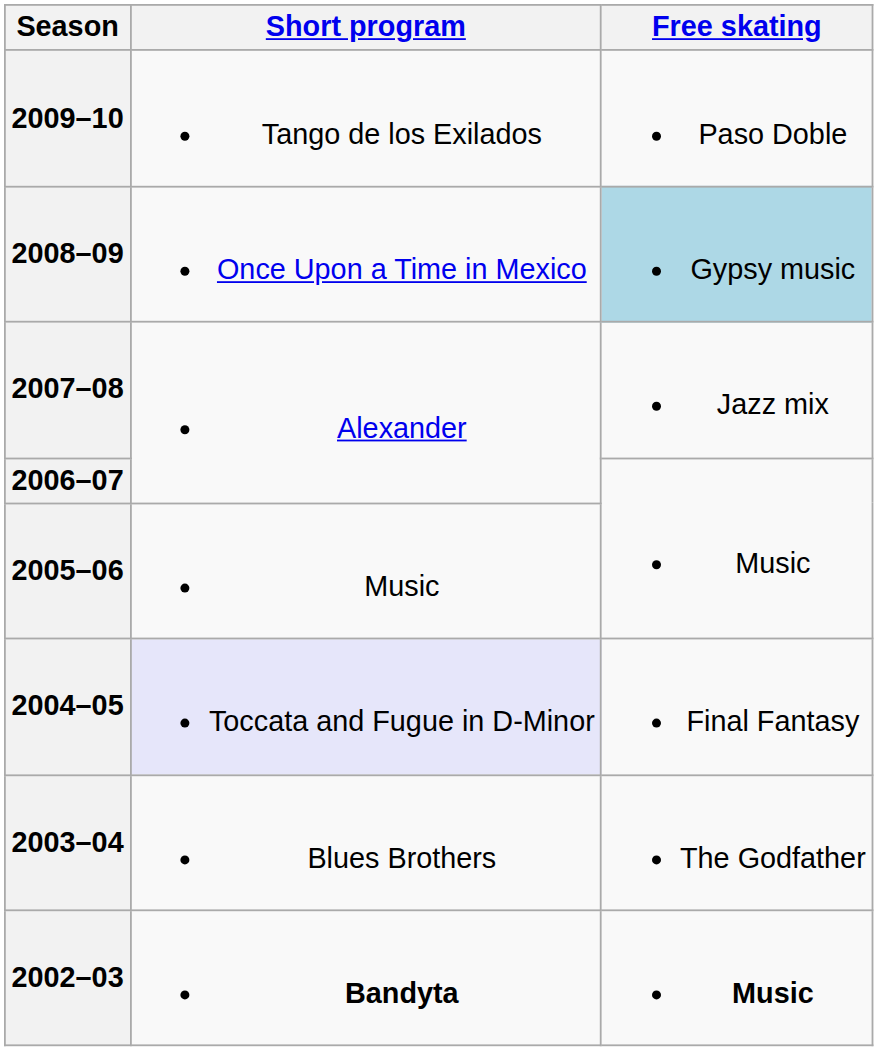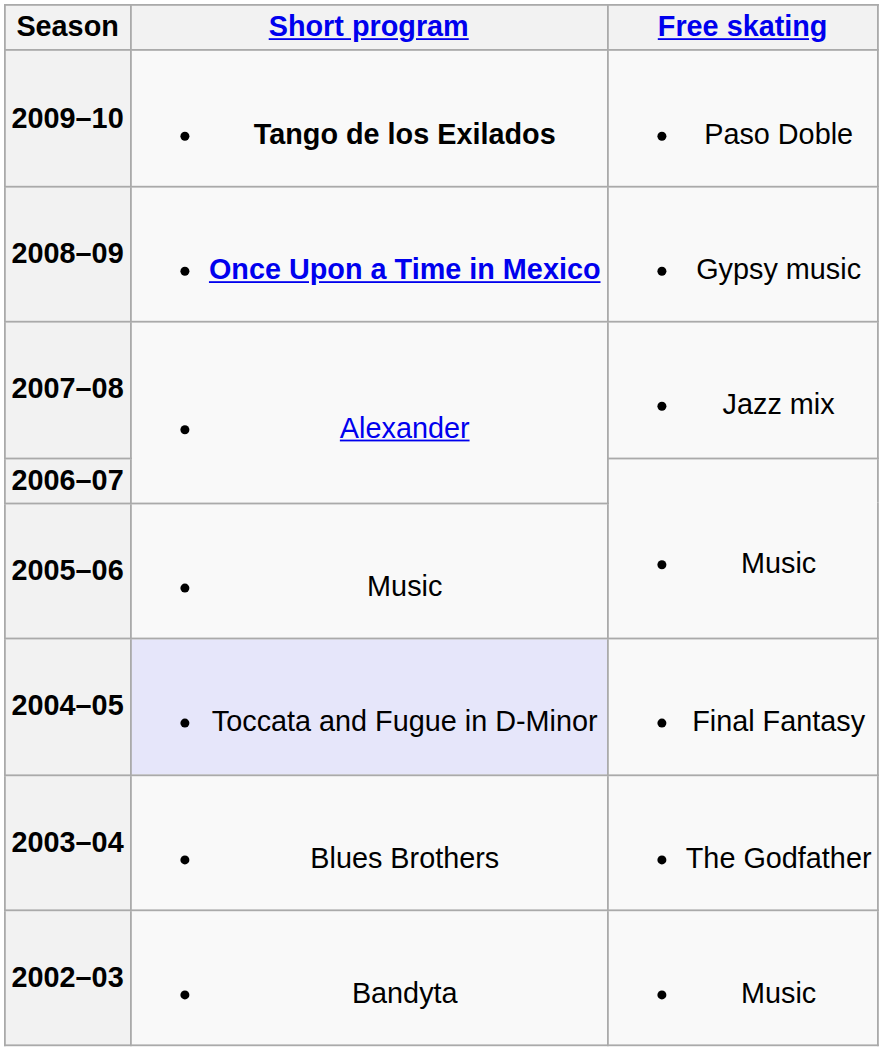2009–10 | Short program: normal -> bold
2008–09 | Short program: normal -> bold
2008–09 | Free skating: lightblue background -> no background
2002–03 | Short program: bold -> normal
2002–03 | Free skating: bold -> normal
